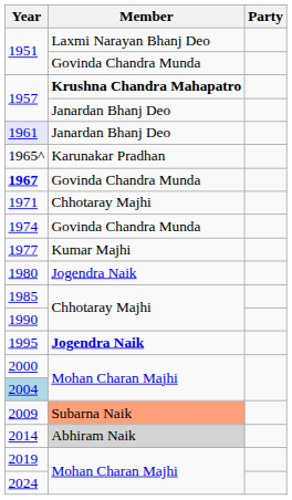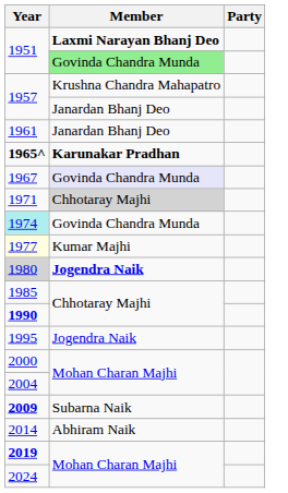1951 / Laxmi Narayan Bhanj Deo | Member: normal -> bold
1951 / Govinda Chandra Munda | Member: no background -> lightgreen background
1957 / Krushna Chandra Mahapatro | Member: bold -> normal
1961 | Year: lavender background -> no background
1965^ | Year: normal -> bold
1965^ | Member: normal -> bold
1967 | Year: bold -> normal
1967 | Member: no background -> lavender background
1971 | Member: no background -> lightgrey background
1974 | Year: no background -> paleturquoise background
1977 | Year: no background -> lightyellow background
1980 | Year: no background -> lightgrey background
1980 | Member: normal -> bold
1990 | Year: normal -> bold
1995 | Member: bold -> normal
2004 | Year: lightblue background -> no background
2009 | Year: normal -> bold
2009 | Member: lightsalmon background -> no background
2014 | Member: lightgrey background -> no background
2019 | Year: normal -> bold
